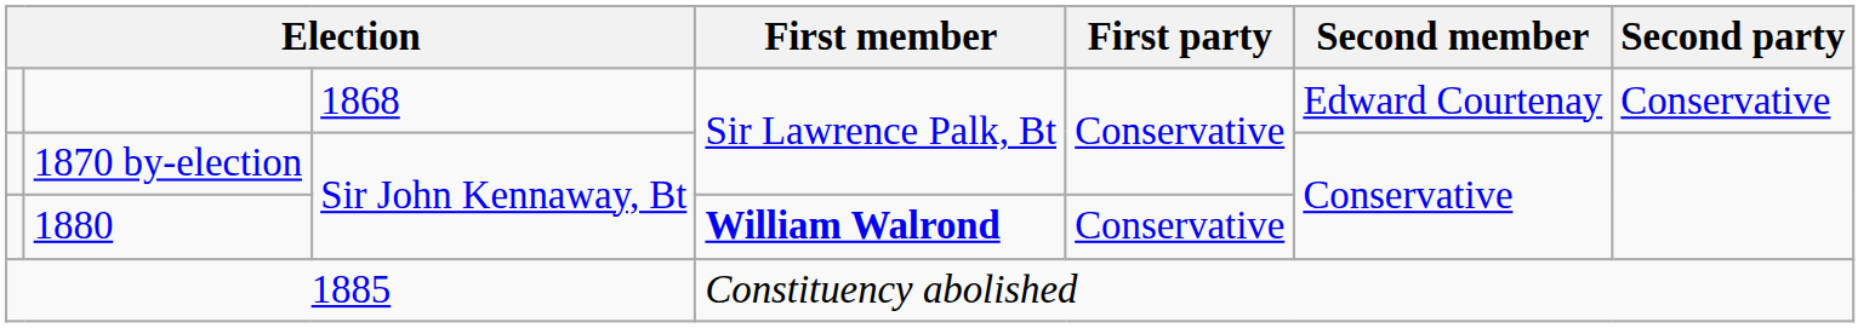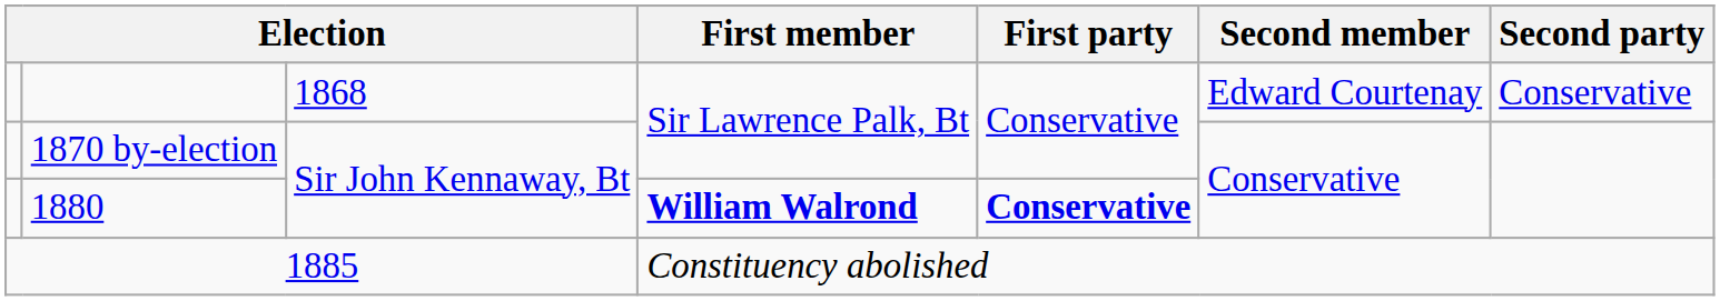1880 | First party: normal -> bold
